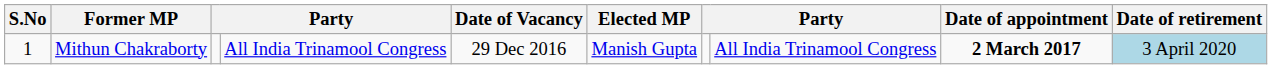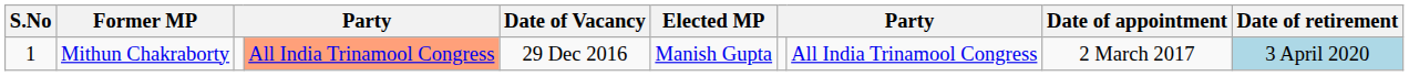Mithun Chakraborty | column 4: no background -> lightsalmon background
Mithun Chakraborty | Date of appointment: bold -> normal
